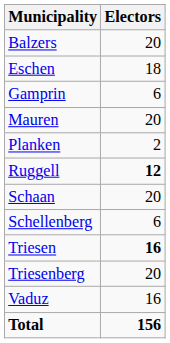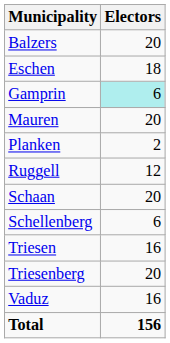Gamprin | Electors: no background -> paleturquoise background
Ruggell | Electors: bold -> normal
Triesen | Electors: bold -> normal
